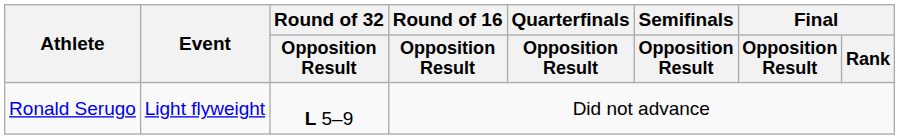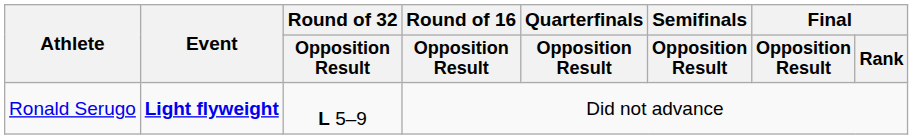Ronald Serugo | Event: normal -> bold
